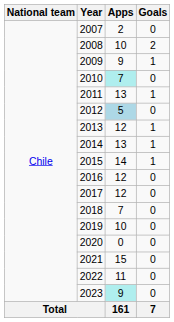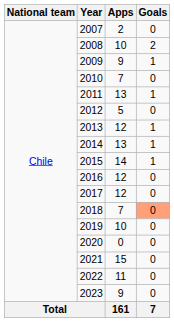2010 | Apps: paleturquoise background -> no background
2012 | Apps: lightblue background -> no background
2018 | Goals: no background -> lightsalmon background
2023 | Apps: paleturquoise background -> no background
